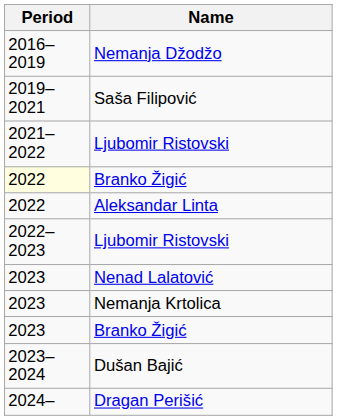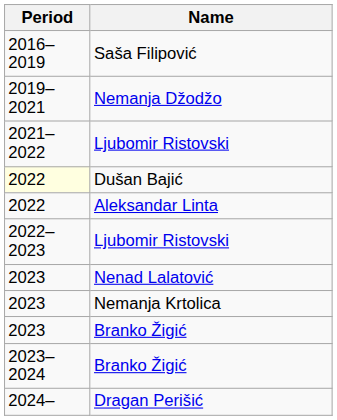row 2 | Name: Nemanja Džodžo -> Saša Filipović
row 3 | Name: Saša Filipović -> Nemanja Džodžo
row 5 | Name: Branko Žigić -> Dušan Bajić
row 11 | Name: Dušan Bajić -> Branko Žigić
